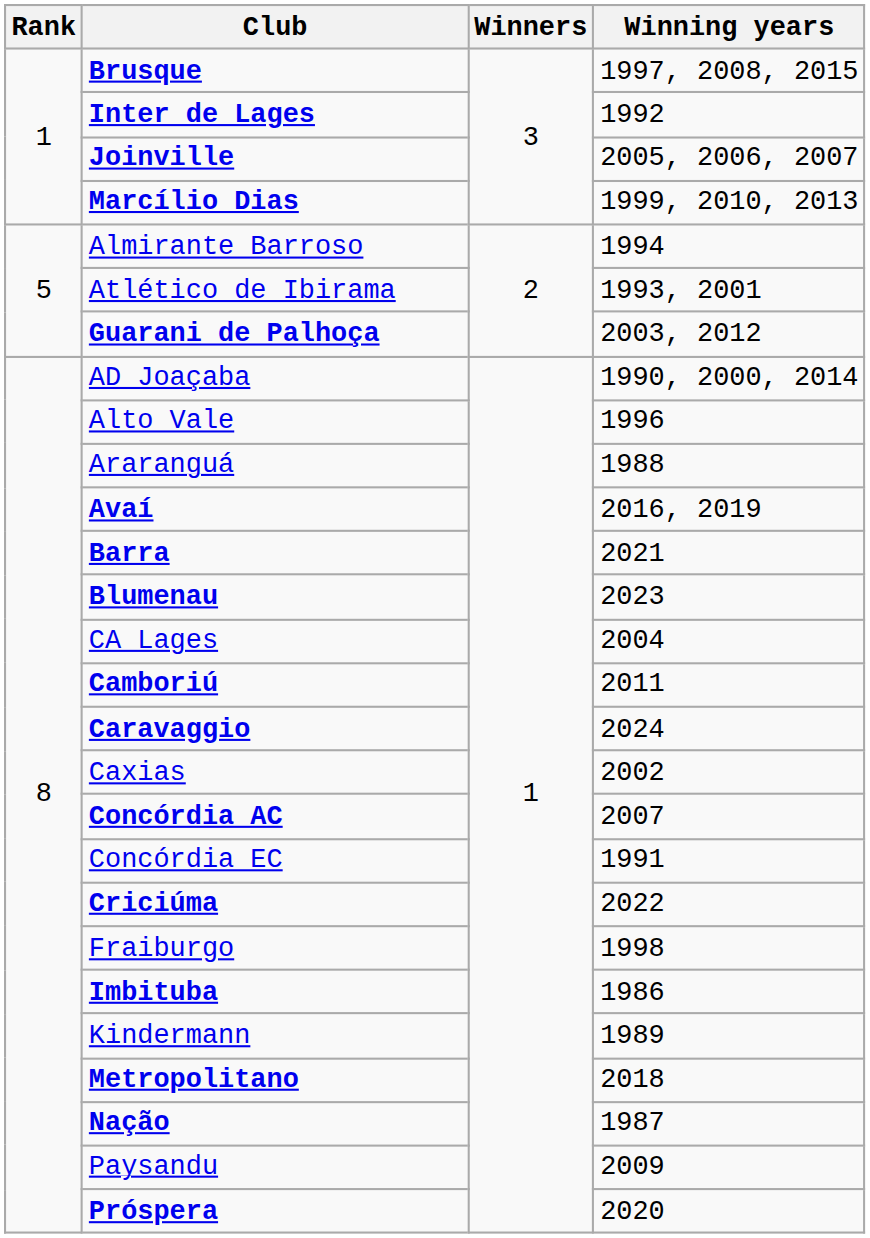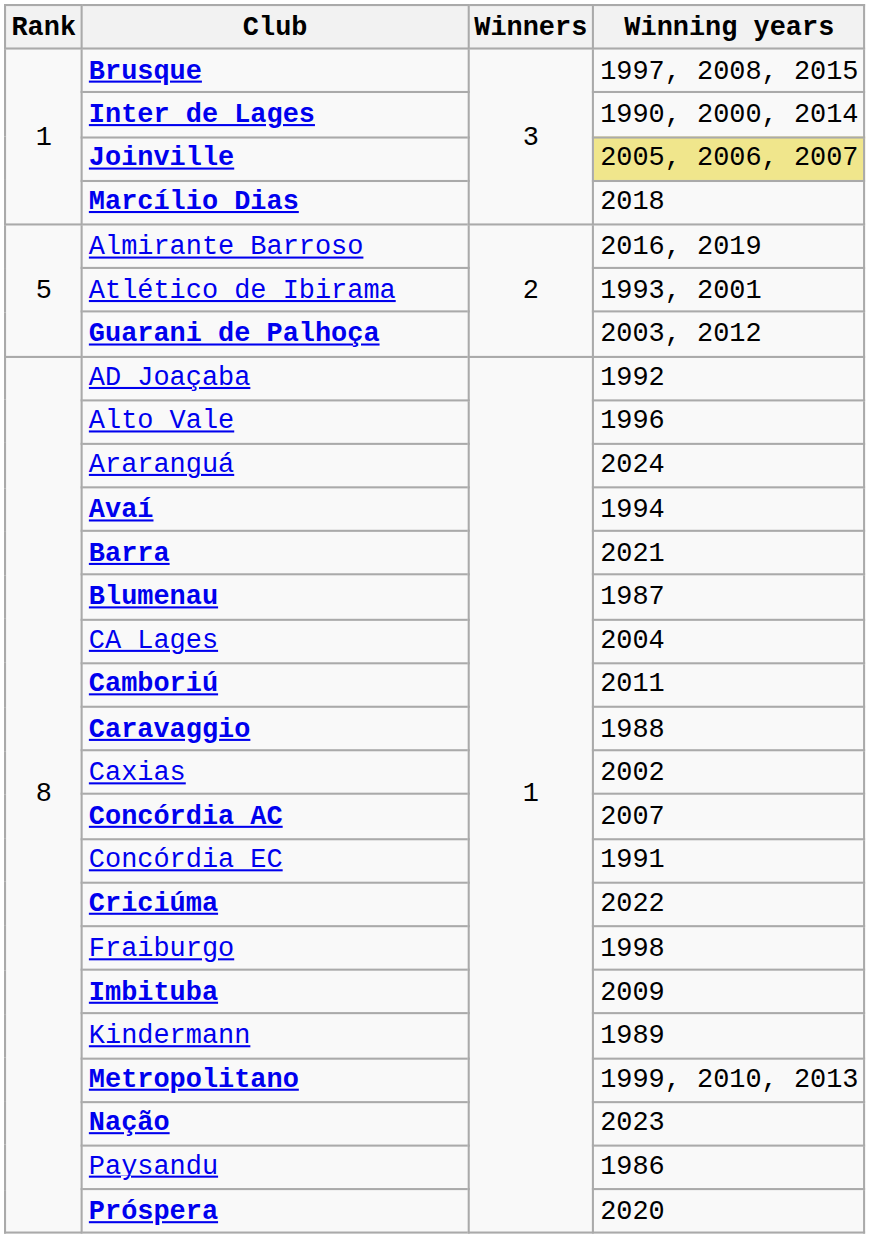Inter de Lages | Winning years: 1992 -> 1990, 2000, 2014
Joinville | Winning years: no background -> khaki background
Marcílio Dias | Winning years: 1999, 2010, 2013 -> 2018
Almirante Barroso | Winning years: 1994 -> 2016, 2019
AD Joaçaba | Winning years: 1990, 2000, 2014 -> 1992
Araranguá | Winning years: 1988 -> 2024
Avaí | Winning years: 2016, 2019 -> 1994
Blumenau | Winning years: 2023 -> 1987
Caravaggio | Winning years: 2024 -> 1988
Imbituba | Winning years: 1986 -> 2009
Metropolitano | Winning years: 2018 -> 1999, 2010, 2013
Nação | Winning years: 1987 -> 2023
Paysandu | Winning years: 2009 -> 1986
